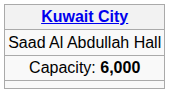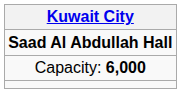row 2 | column 1: normal -> bold
